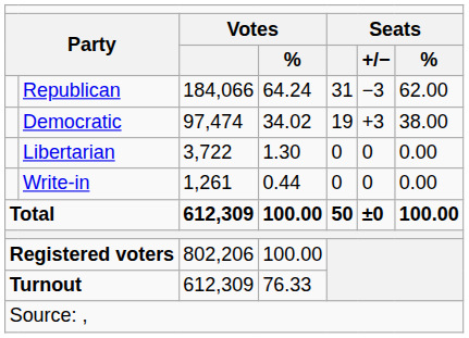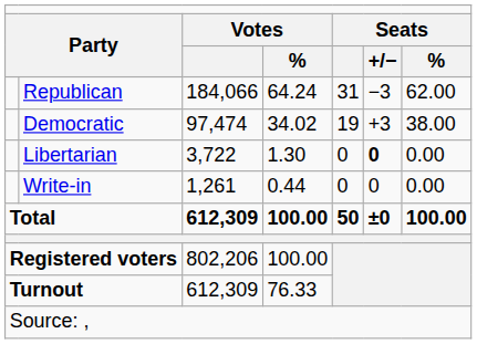Libertarian | column 6: normal -> bold
